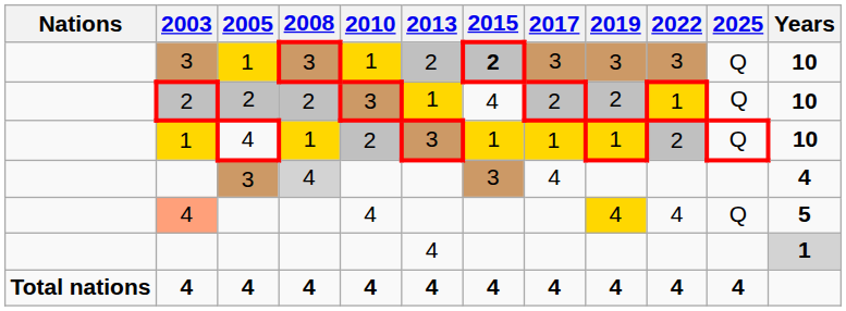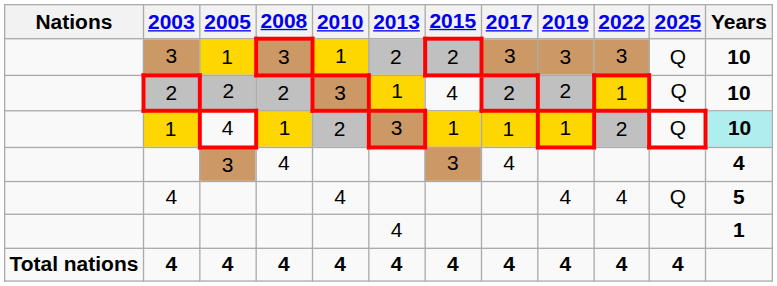row 2 | 2015: bold -> normal
row 4 | Years: no background -> paleturquoise background
row 5 | 2008: lightgrey background -> no background
row 6 | 2003: lightsalmon background -> no background
row 6 | 2019: gold background -> no background
row 7 | Years: lightgrey background -> no background
